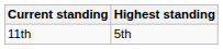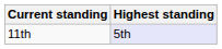11th | Highest standing: no background -> lavender background
